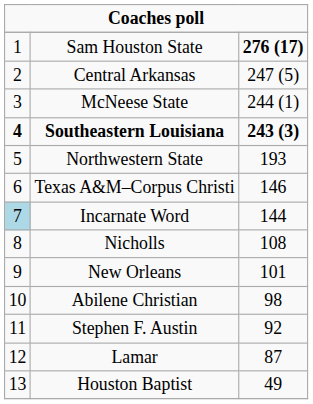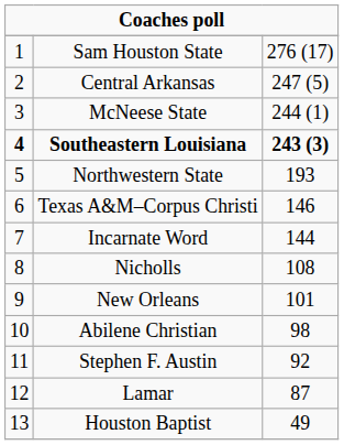Sam Houston State | column 3: bold -> normal
Incarnate Word | column 1: lightblue background -> no background
